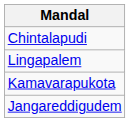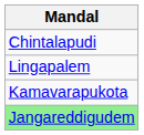row 5 | column 1: no background -> lightgreen background
